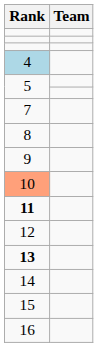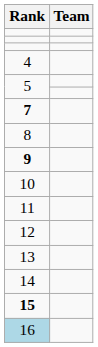row 5 | Rank: lightblue background -> no background
row 8 | Rank: normal -> bold
row 10 | Rank: normal -> bold
row 11 | Rank: lightsalmon background -> no background
row 12 | Rank: bold -> normal
row 14 | Rank: bold -> normal
row 16 | Rank: normal -> bold
row 17 | Rank: no background -> lightblue background
